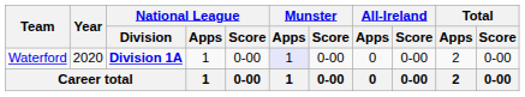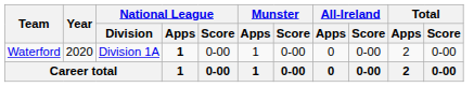Waterford | National League / Division: bold -> normal
Waterford | National League / Apps: normal -> bold
Waterford | Munster / Apps: lavender background -> no background
